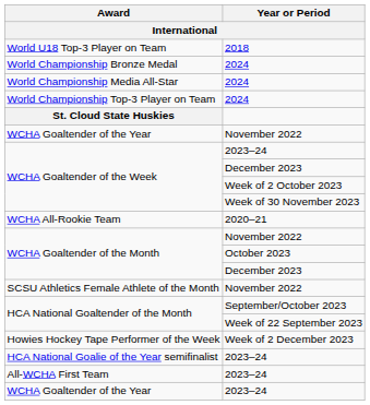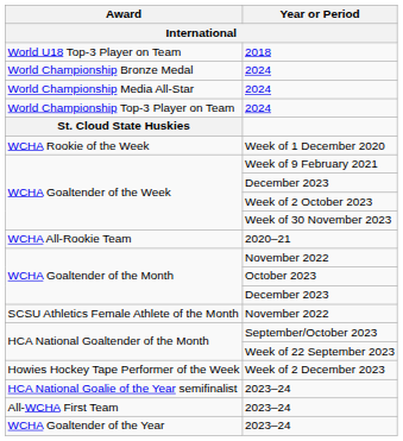row 8 | Award: WCHA Goaltender of the Year -> WCHA Rookie of the Week
row 8 | Year or Period: November 2022 -> Week of 1 December 2020
row 9 | Year or Period: 2023–24 -> Week of 9 February 2021
